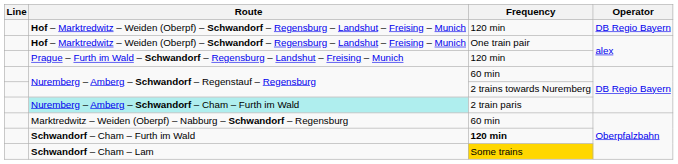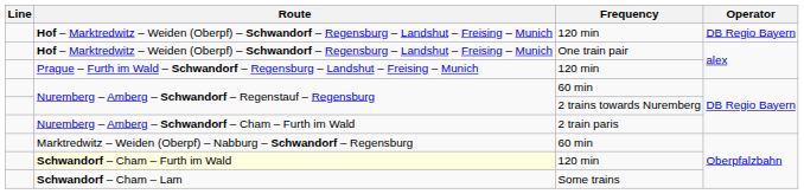Nuremberg – Amberg – Schwandorf – Cham – Furth im Wald | Route: paleturquoise background -> no background
Schwandorf – Cham – Furth im Wald | Route: no background -> lightyellow background
Schwandorf – Cham – Furth im Wald | Frequency: bold -> normal
Schwandorf – Cham – Lam | Frequency: gold background -> no background
